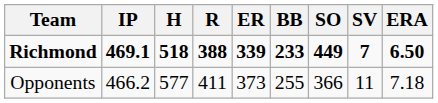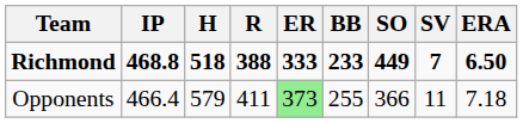Richmond | IP: 469.1 -> 468.8
Richmond | ER: 339 -> 333
Opponents | IP: 466.2 -> 466.4
Opponents | H: 577 -> 579
Opponents | ER: no background -> lightgreen background
